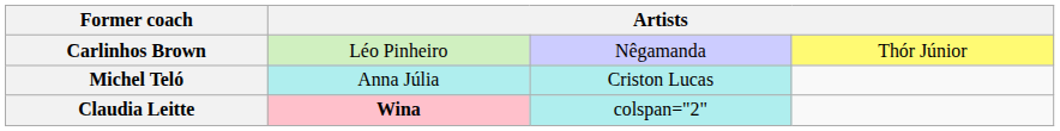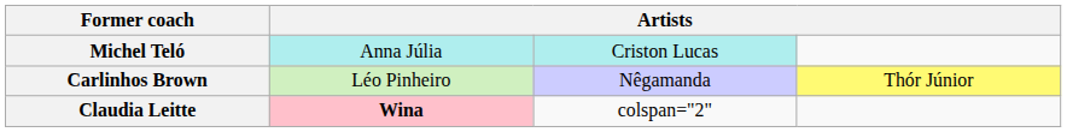rows swapped: Carlinhos Brown <-> Michel Teló
Claudia Leitte | column 3: paleturquoise background -> no background
